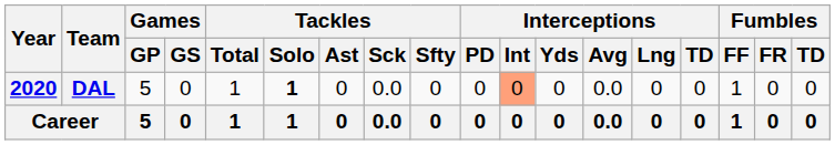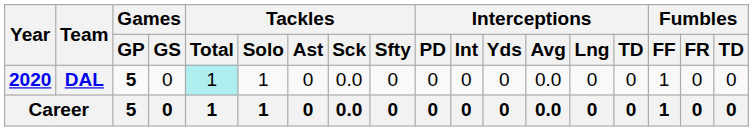DAL | Games / GP: normal -> bold
DAL | Tackles / Total: no background -> paleturquoise background
DAL | Tackles / Solo: bold -> normal
DAL | Interceptions / Int: lightsalmon background -> no background
